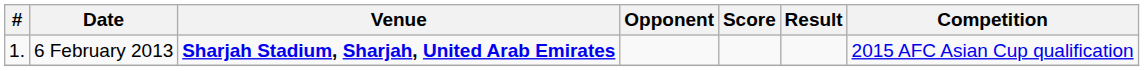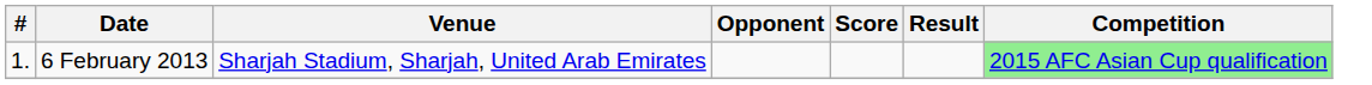6 February 2013 | Venue: bold -> normal
6 February 2013 | Competition: no background -> lightgreen background
